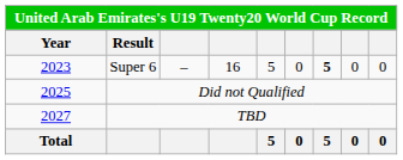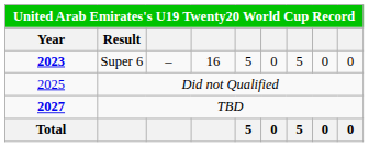Super 6 | Year: normal -> bold
Super 6 | column 7: bold -> normal
TBD | Year: normal -> bold
